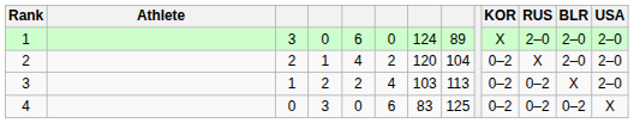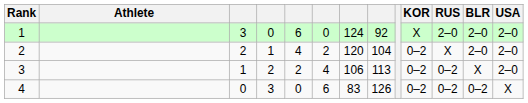row 2 | column 8: 89 -> 92
row 4 | column 7: 103 -> 106
row 5 | column 8: 125 -> 126
